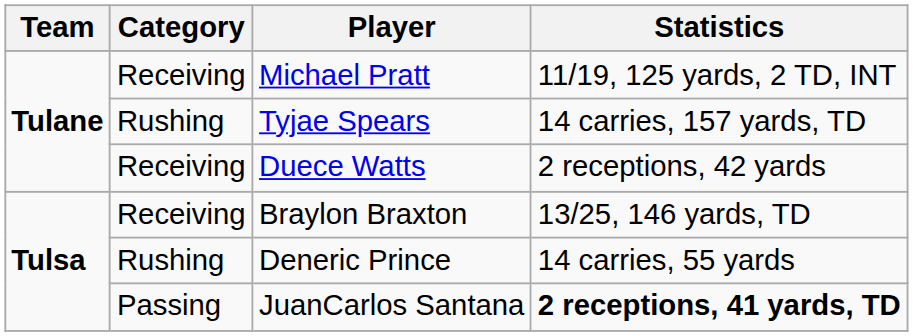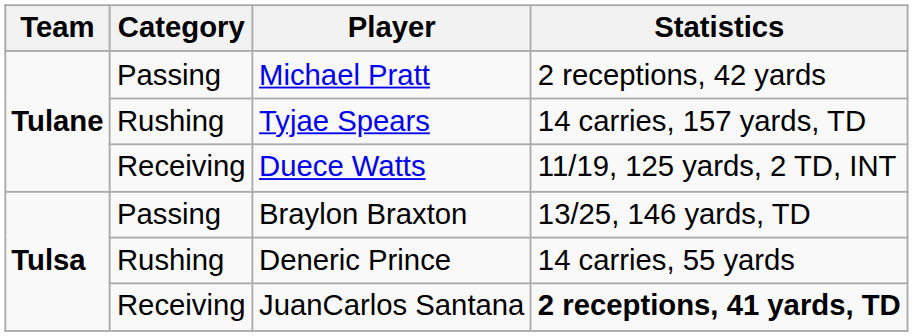Michael Pratt | Category: Receiving -> Passing
Michael Pratt | Statistics: 11/19, 125 yards, 2 TD, INT -> 2 receptions, 42 yards
Duece Watts | Statistics: 2 receptions, 42 yards -> 11/19, 125 yards, 2 TD, INT
Braylon Braxton | Category: Receiving -> Passing
JuanCarlos Santana | Category: Passing -> Receiving
